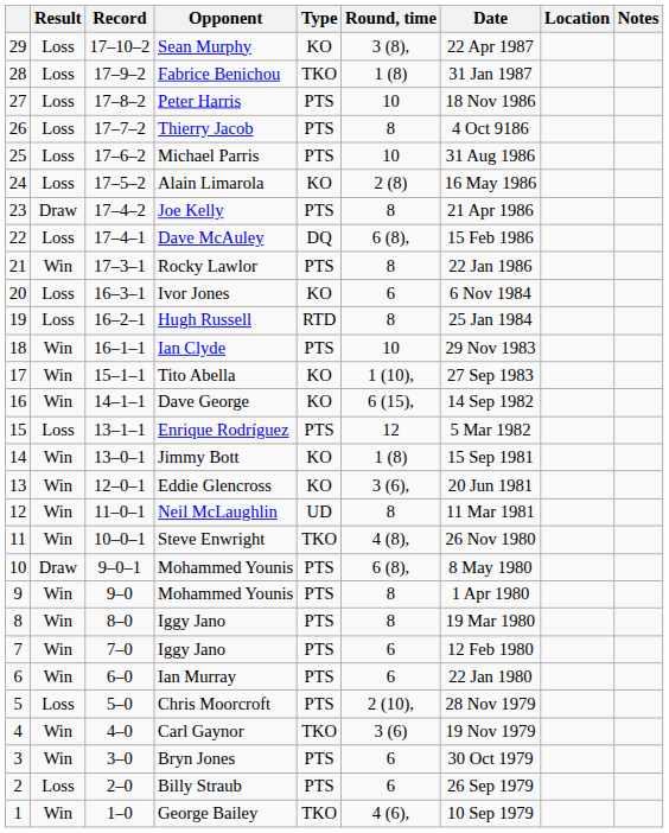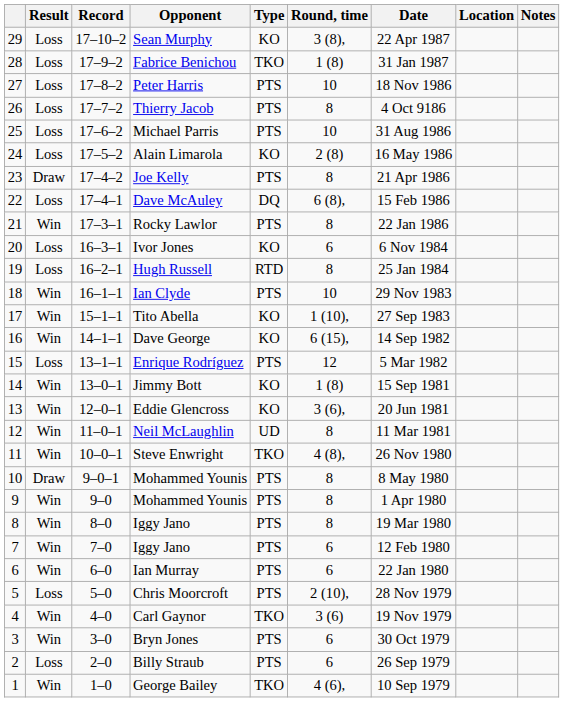10 / Mohammed Younis | Round, time: 6 (8), -> 8
